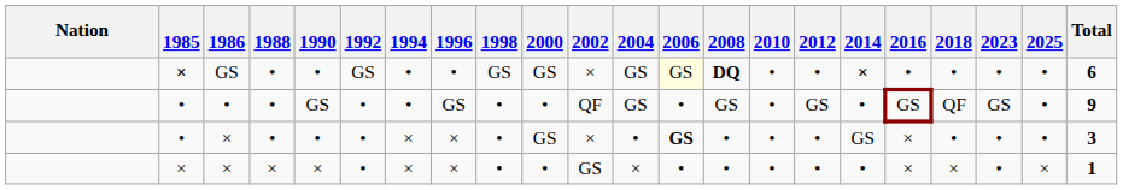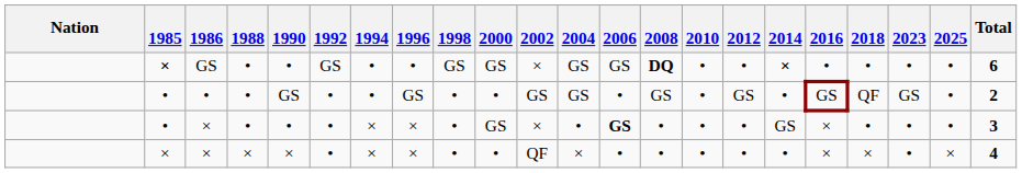row 2 | 2006: lightyellow background -> no background
row 3 | 2002: QF -> GS
row 3 | Total: 9 -> 2
row 5 | 2002: GS -> QF
row 5 | Total: 1 -> 4
